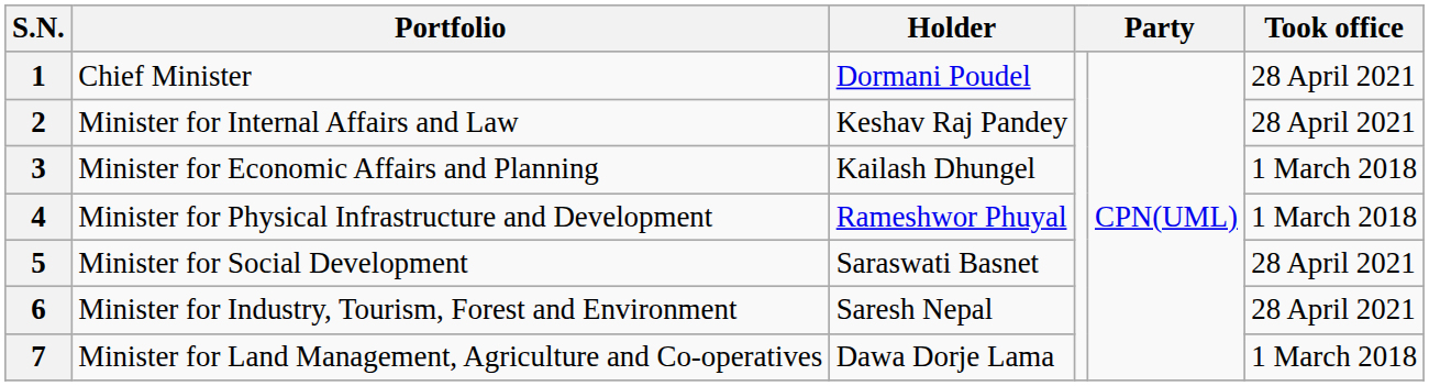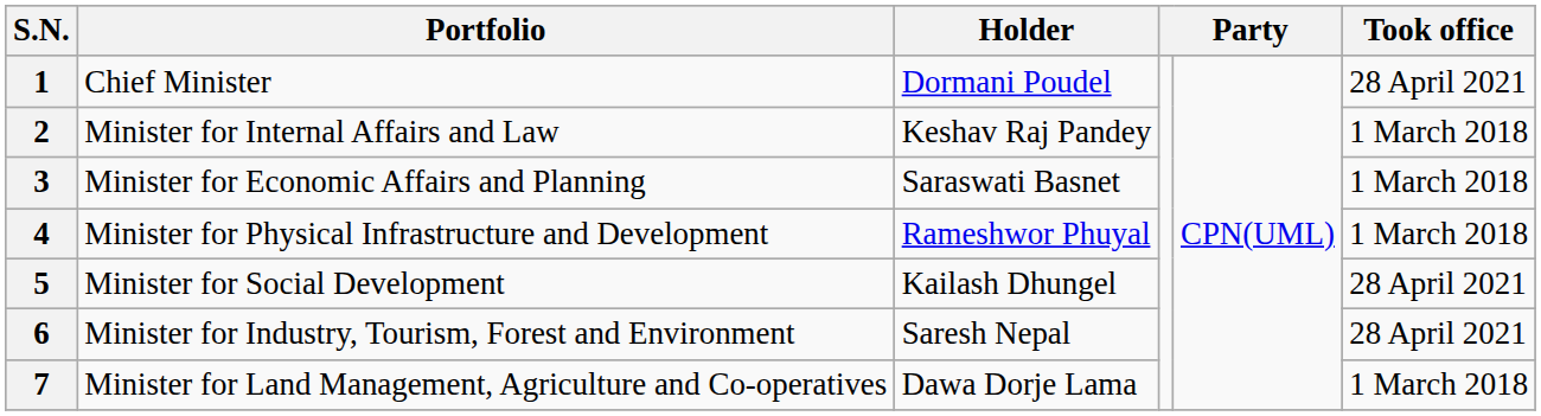2 | Took office: 28 April 2021 -> 1 March 2018
3 | Holder: Kailash Dhungel -> Saraswati Basnet
5 | Holder: Saraswati Basnet -> Kailash Dhungel
